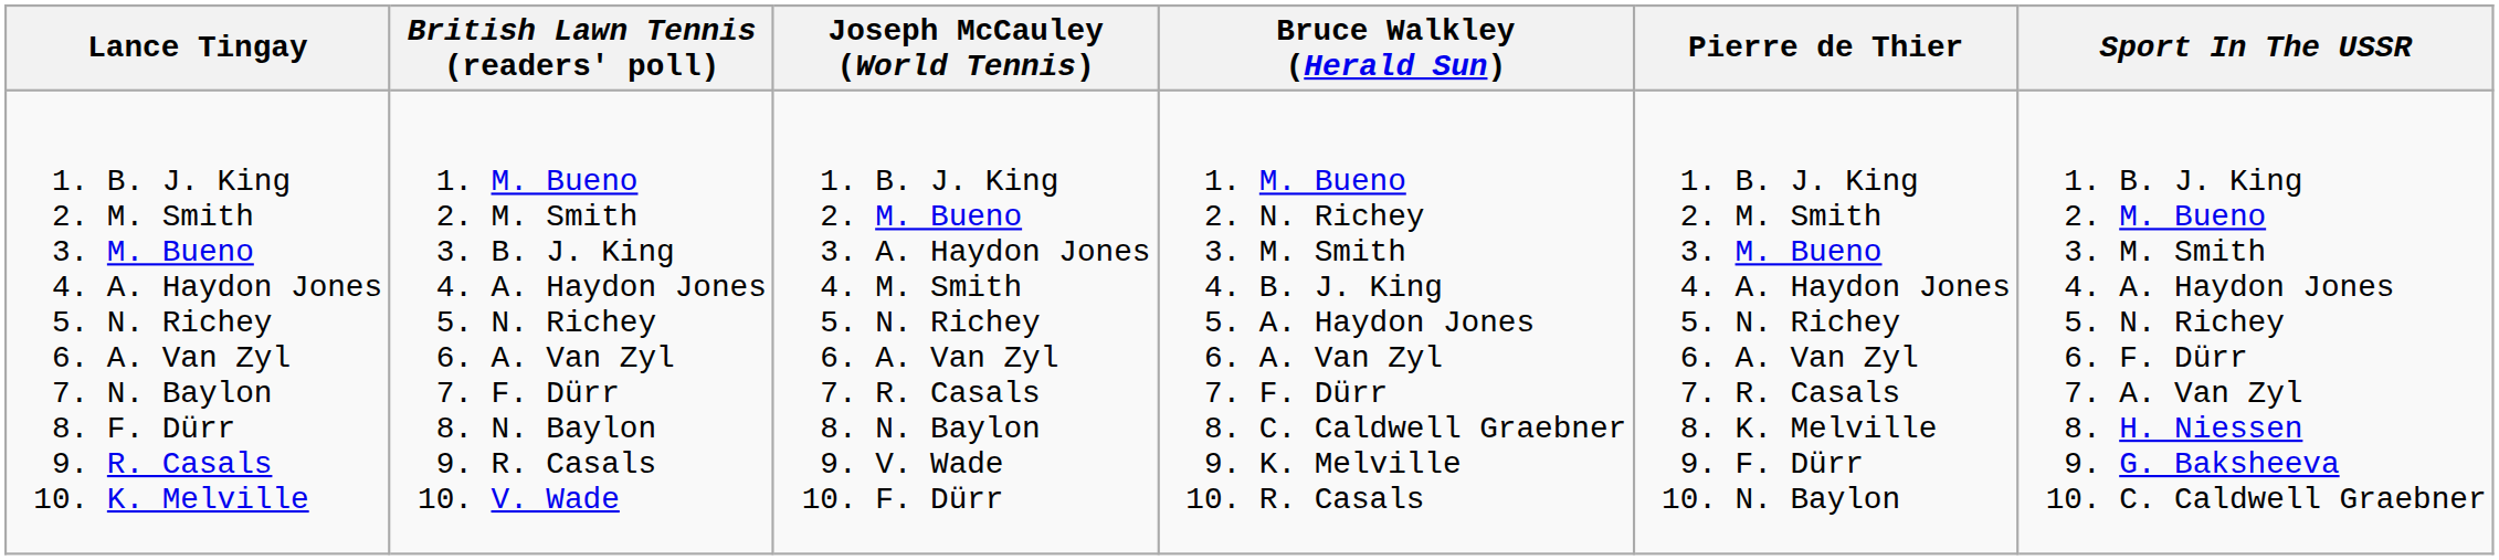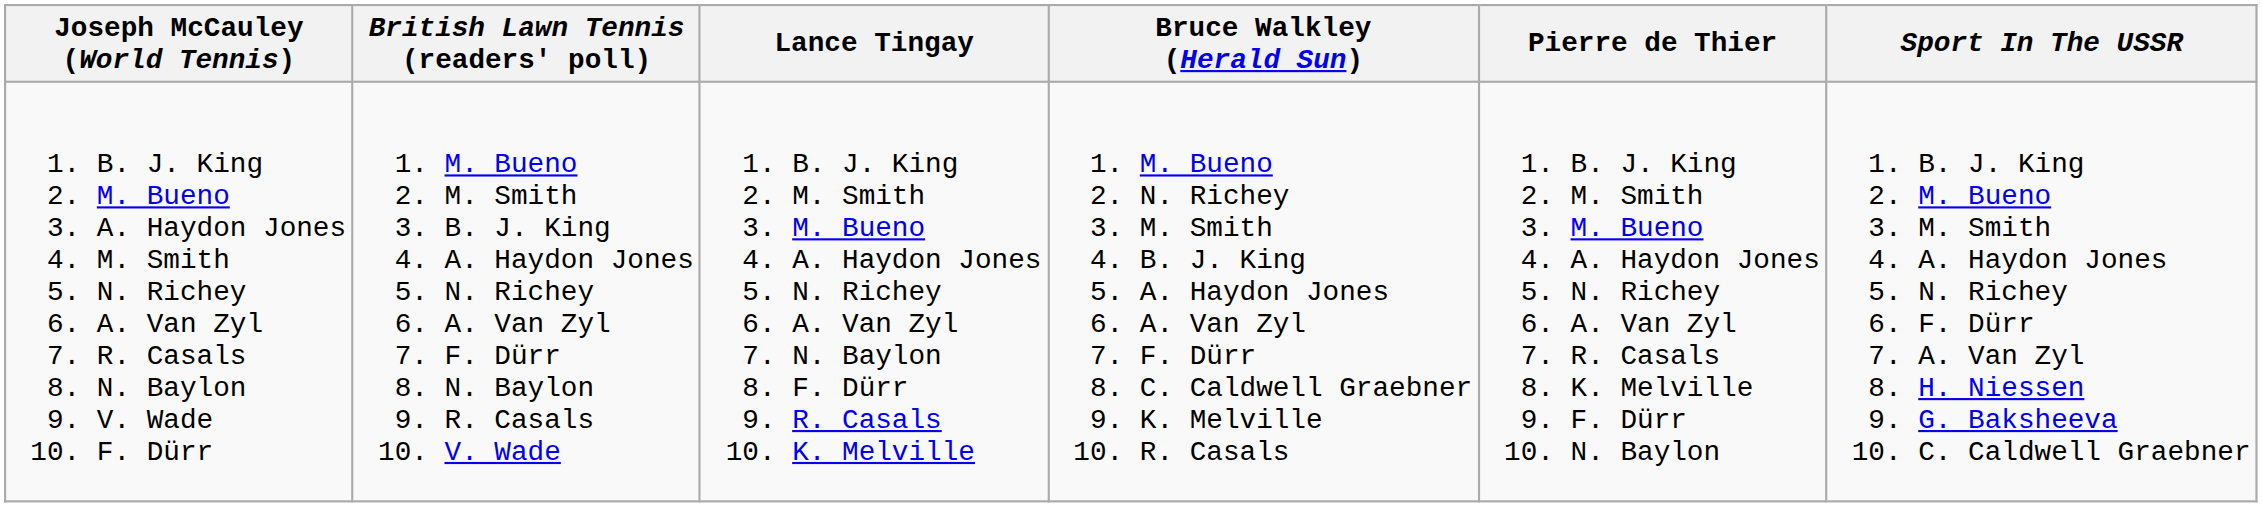columns swapped: Lance Tingay <-> Joseph McCauley (World Tennis)
